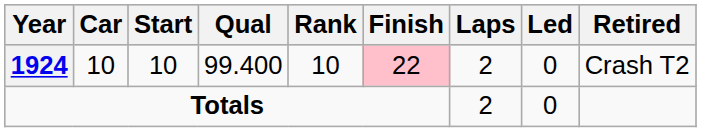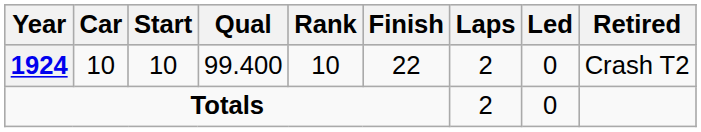1924 | Finish: pink background -> no background
